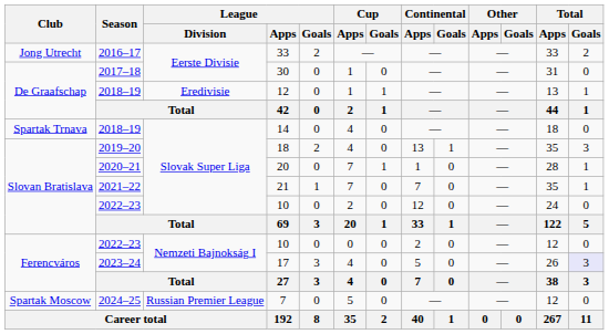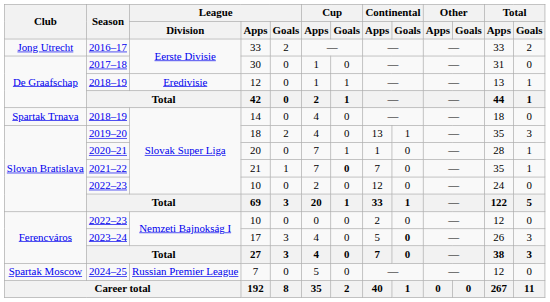21 | Cup / Goals: normal -> bold
17 | Continental / Goals: normal -> bold
17 | Total / Goals: lavender background -> no background
